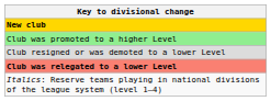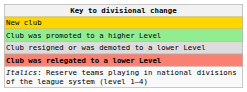row 2 | column 1: bold -> normal
